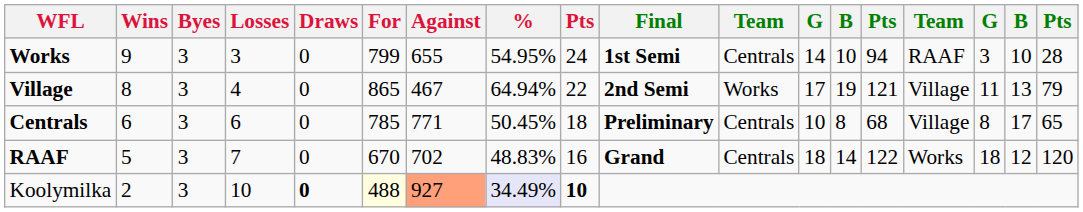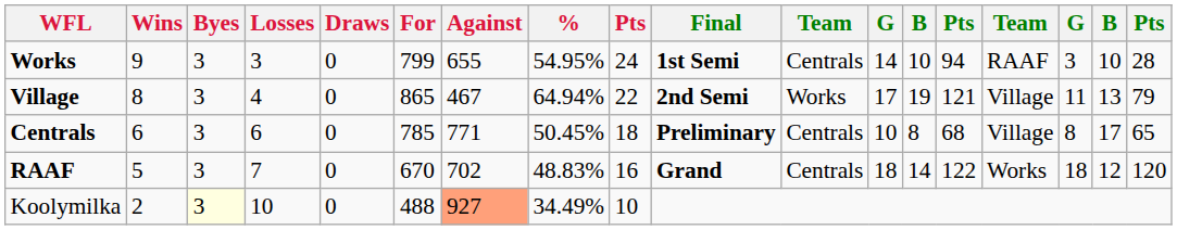Koolymilka | Byes: no background -> lightyellow background
Koolymilka | Draws: bold -> normal
Koolymilka | For: lightyellow background -> no background
Koolymilka | %: lavender background -> no background
Koolymilka | column 9: bold -> normal
